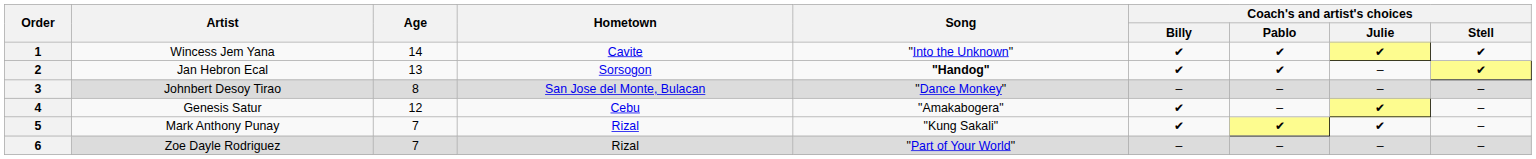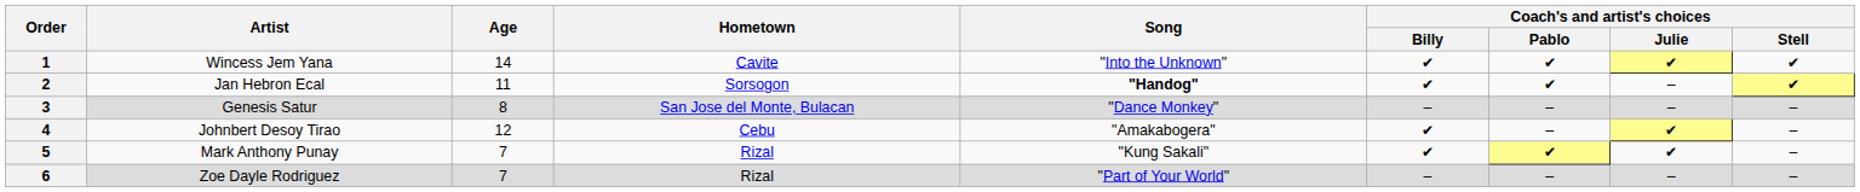2 | Age: 13 -> 11
3 | Artist: Johnbert Desoy Tirao -> Genesis Satur
4 | Artist: Genesis Satur -> Johnbert Desoy Tirao
